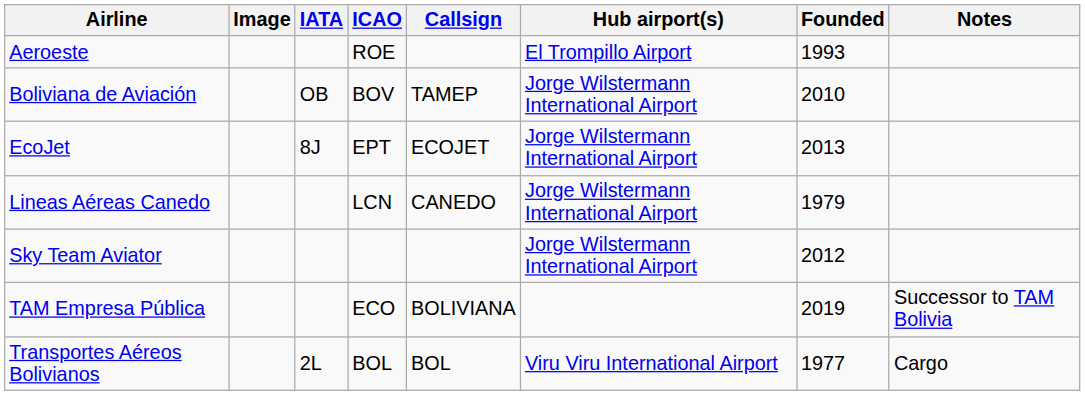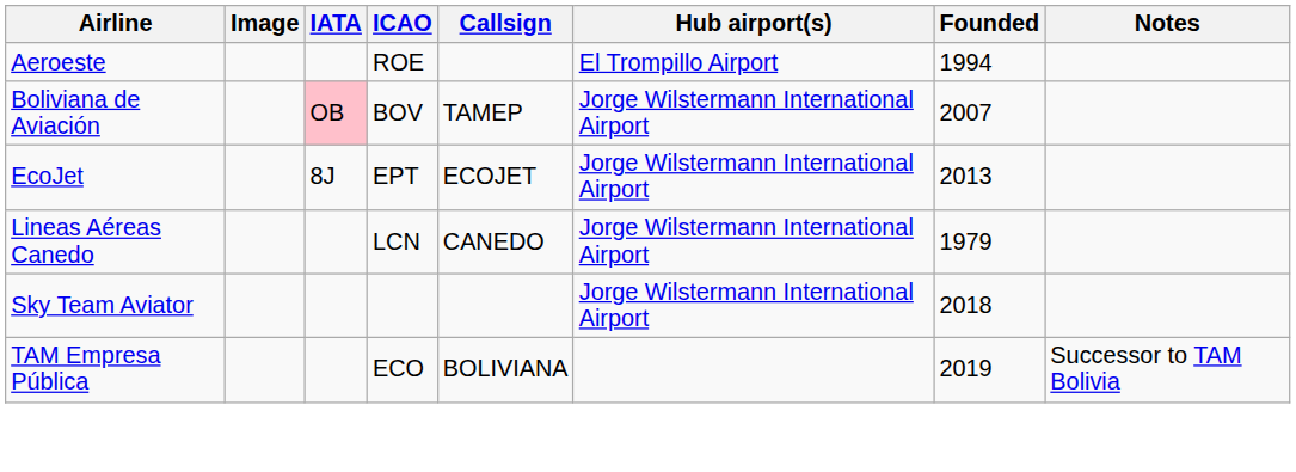Aeroeste | Founded: 1993 -> 1994
Boliviana de Aviación | IATA: no background -> pink background
Boliviana de Aviación | Founded: 2010 -> 2007
Sky Team Aviator | Founded: 2012 -> 2018
- row: Transportes Aéreos Bolivianos | 2L | BOL | BOL | Viru Viru International Airport | 1977 | Cargo
